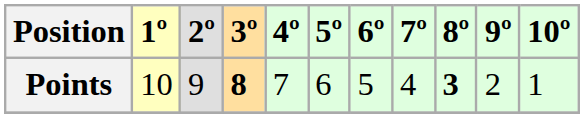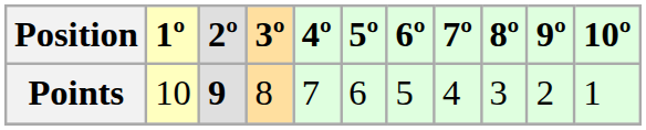Points | 2º: normal -> bold
Points | 3º: bold -> normal
Points | 8º: bold -> normal
